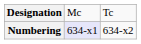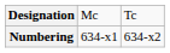Numbering | column 2: lavender background -> no background
